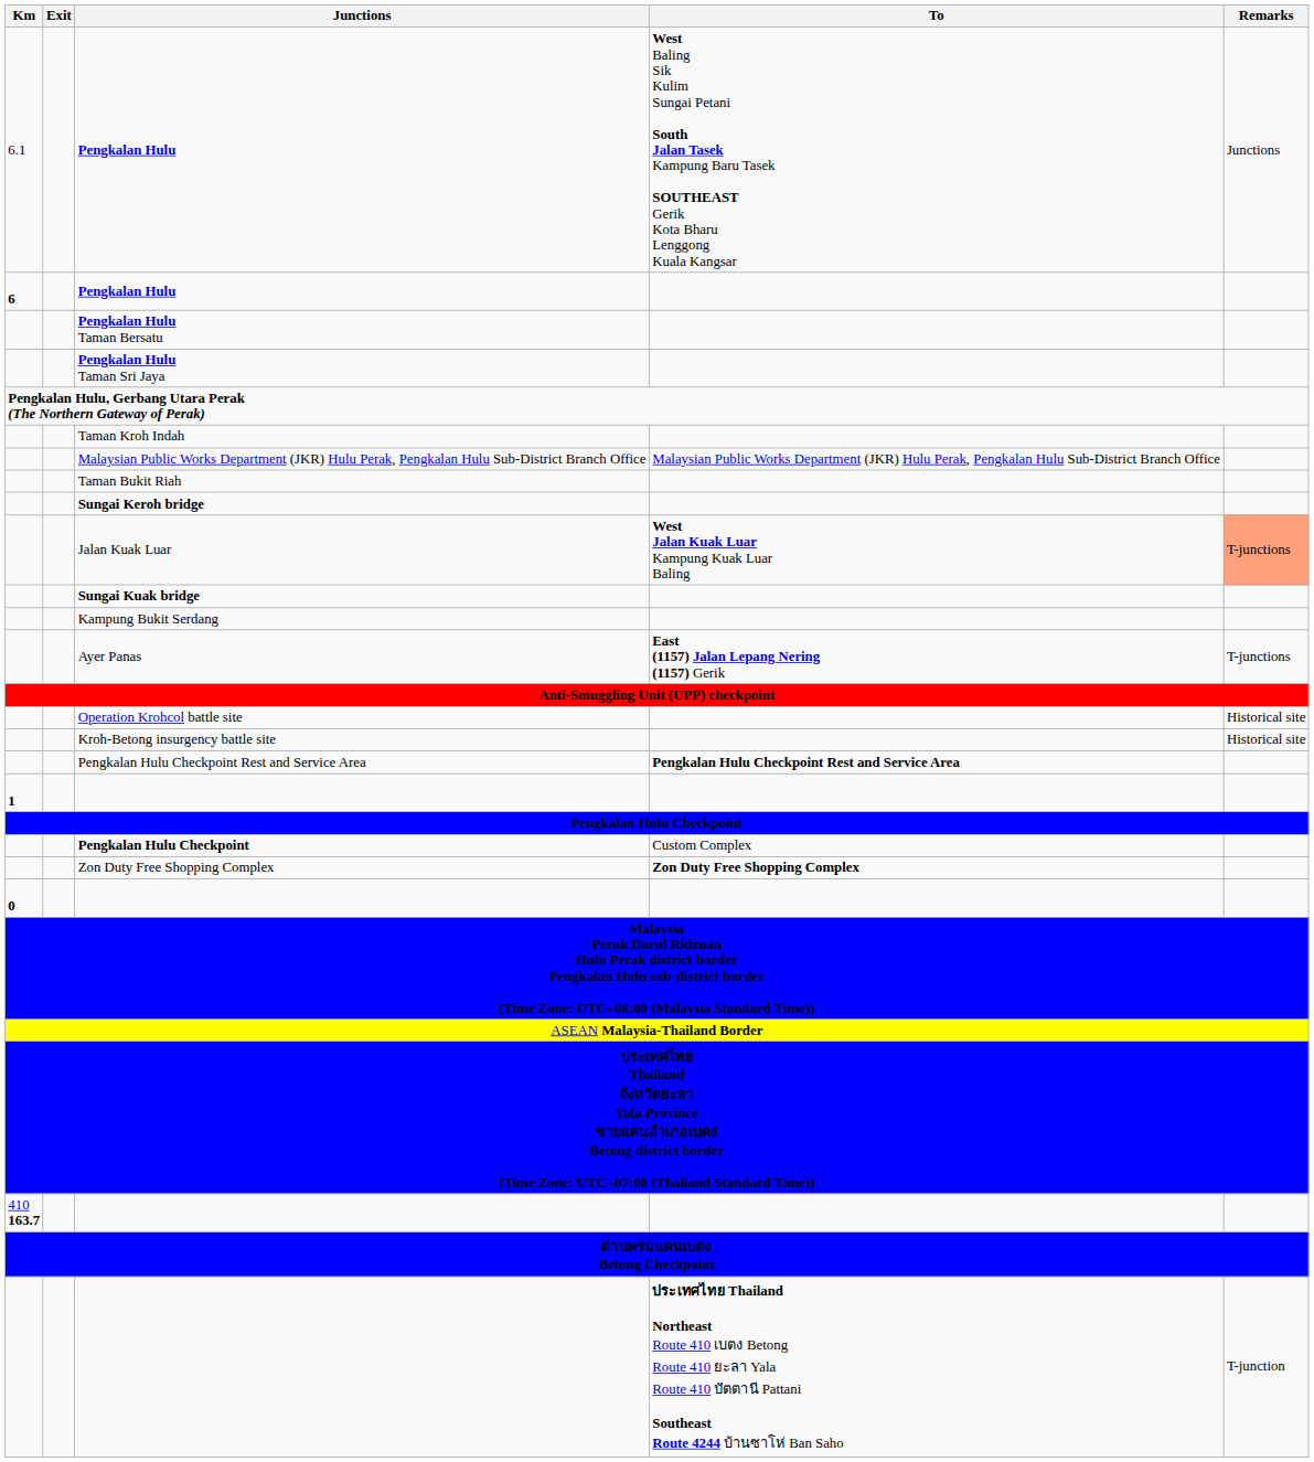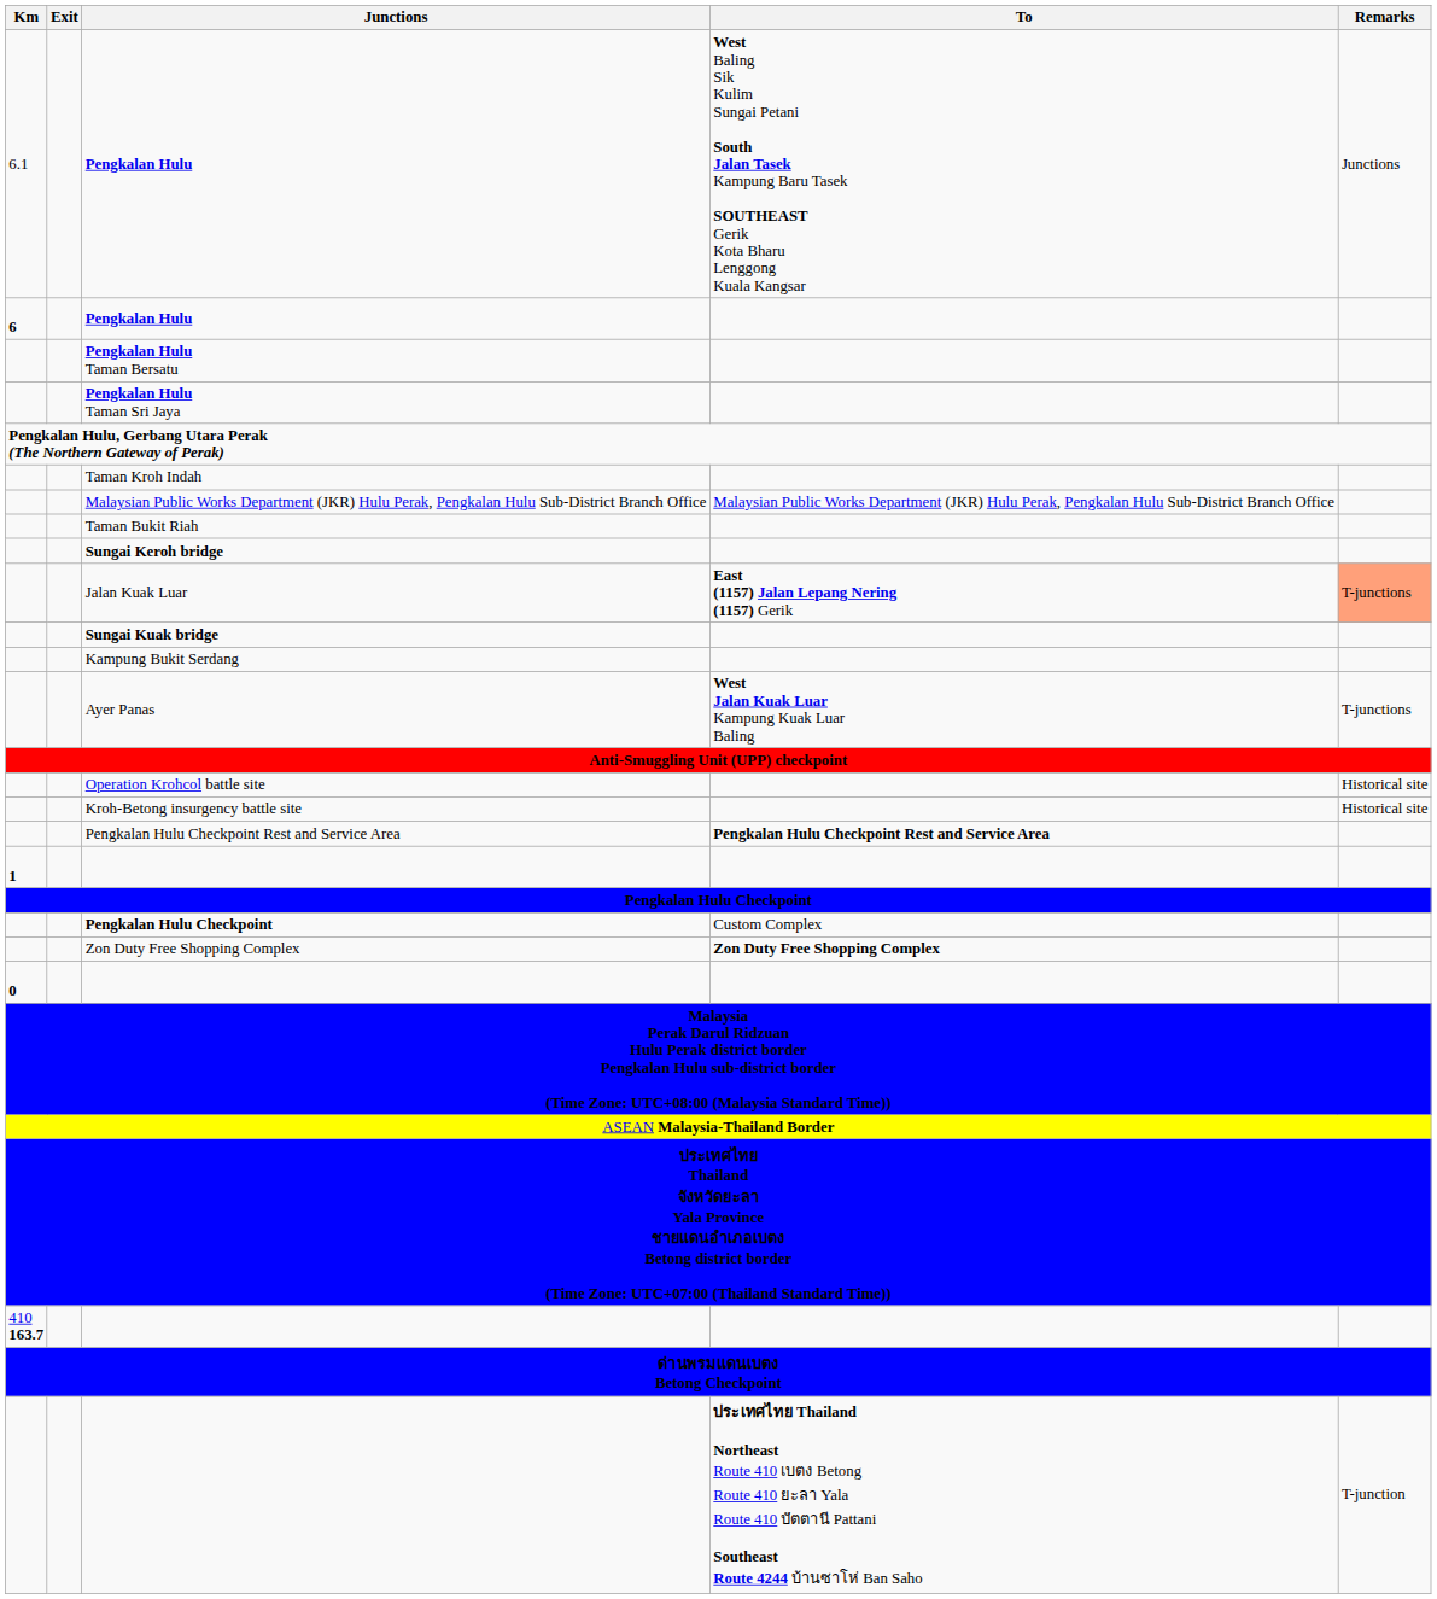Jalan Kuak Luar | To: West Jalan Kuak Luar Kampung Kuak Luar Baling -> East (1157) Jalan Lepang Nering (1157) Gerik
Ayer Panas | To: East (1157) Jalan Lepang Nering (1157) Gerik -> West Jalan Kuak Luar Kampung Kuak Luar Baling
